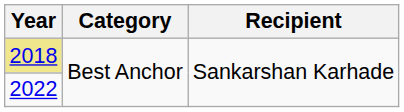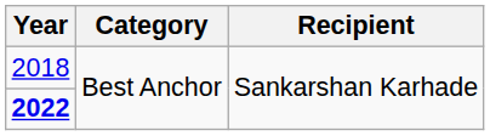2018 | Year: khaki background -> no background
2022 | Year: normal -> bold
